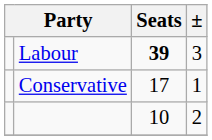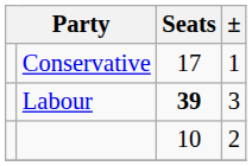rows swapped: Labour <-> Conservative
